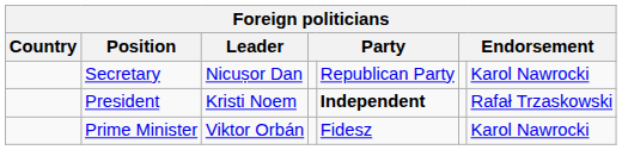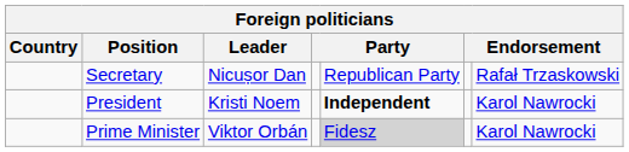Secretary | column 7: Karol Nawrocki -> Rafał Trzaskowski
President | column 7: Rafał Trzaskowski -> Karol Nawrocki
Prime Minister | column 5: no background -> lightgrey background
